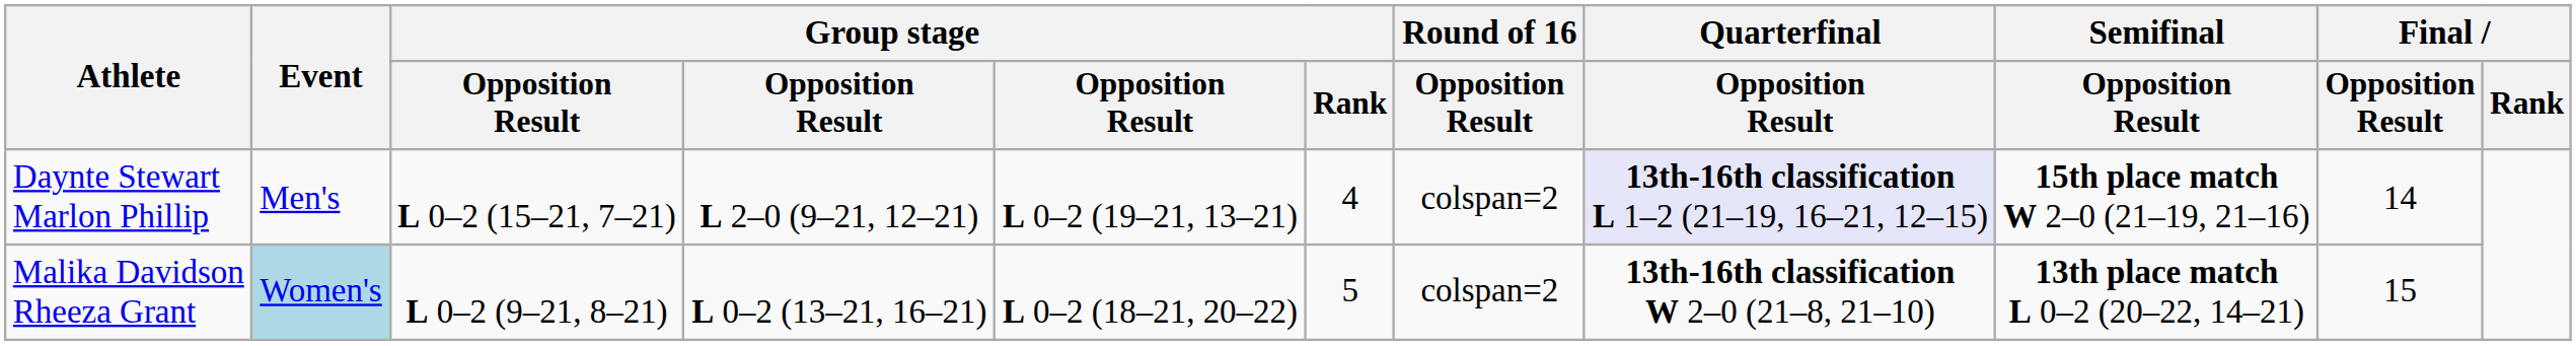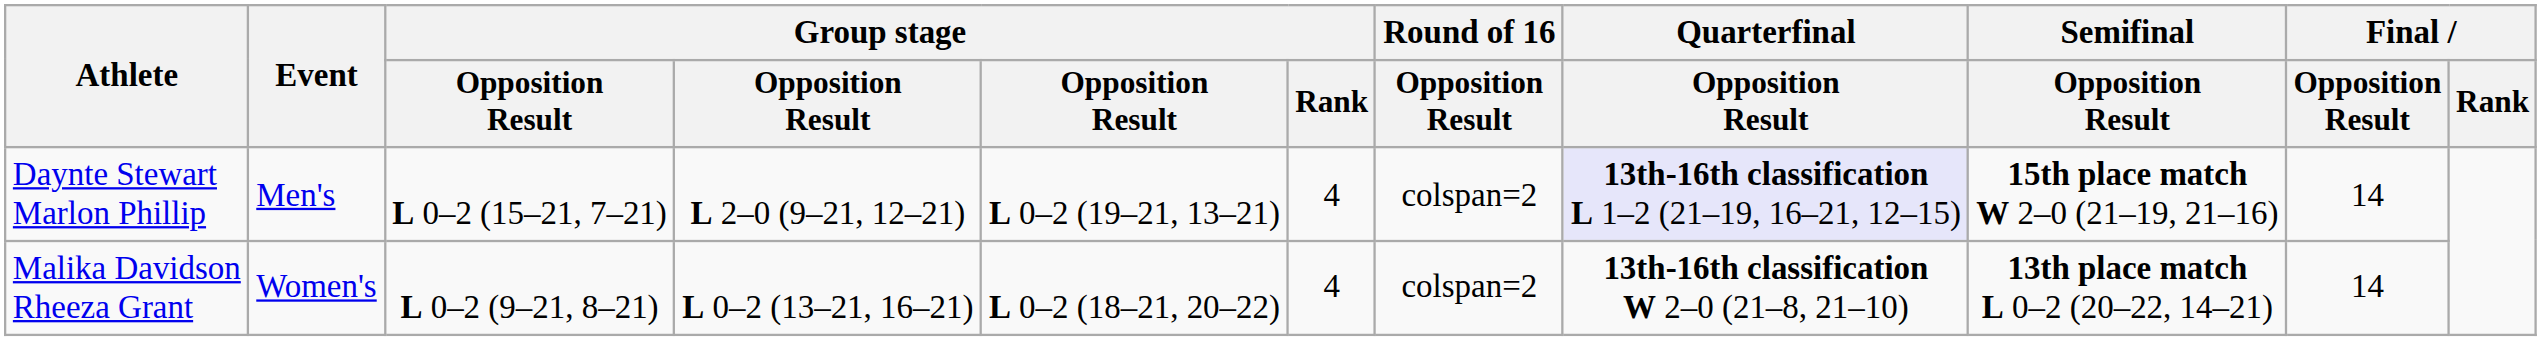Malika Davidson Rheeza Grant | Event: lightblue background -> no background
Malika Davidson Rheeza Grant | Group stage / Rank: 5 -> 4
Malika Davidson Rheeza Grant | Final / Opposition Result: 15 -> 14
